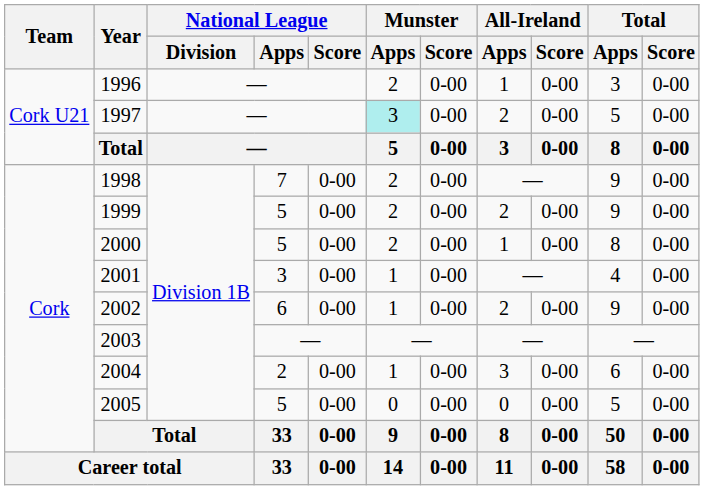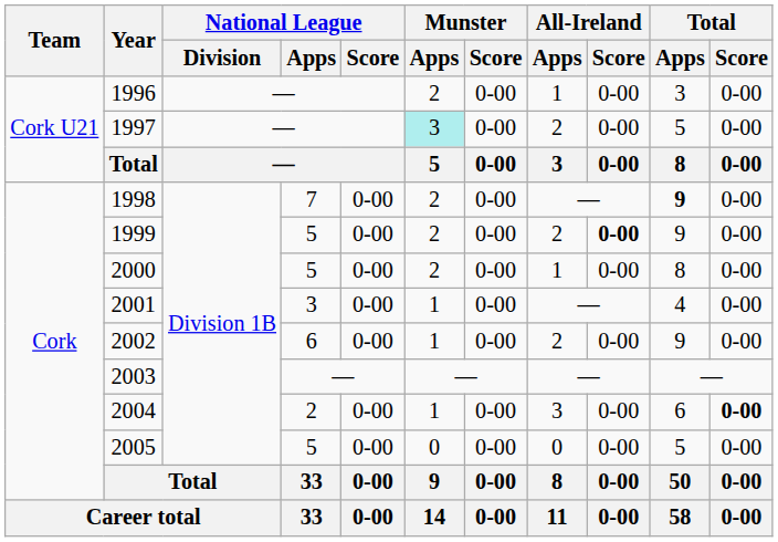1998 | Total / Apps: normal -> bold
1999 | All-Ireland / Score: normal -> bold
2004 | Total / Score: normal -> bold
